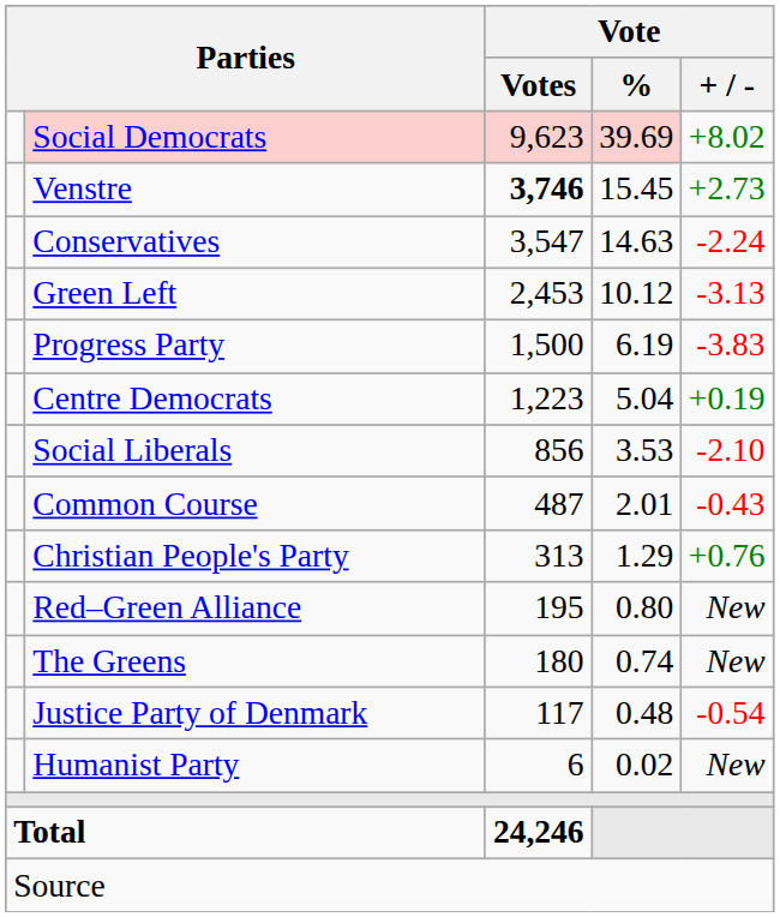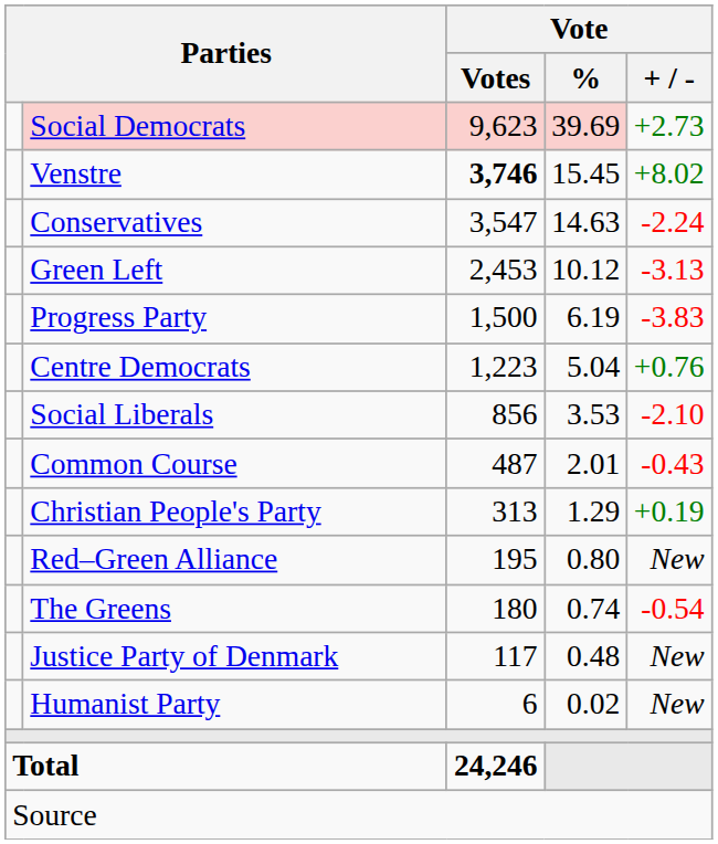Social Democrats | Vote / + / -: +8.02 -> +2.73
Venstre | Vote / + / -: +2.73 -> +8.02
Centre Democrats | Vote / + / -: +0.19 -> +0.76
Christian People's Party | Vote / + / -: +0.76 -> +0.19
The Greens | Vote / + / -: New -> -0.54
Justice Party of Denmark | Vote / + / -: -0.54 -> New
